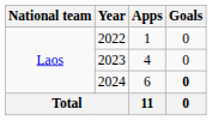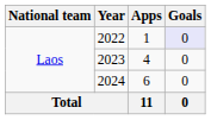2022 | Goals: no background -> lavender background
2024 | Goals: bold -> normal
